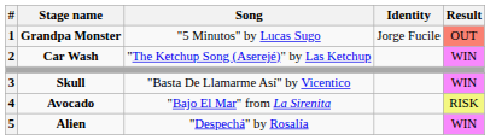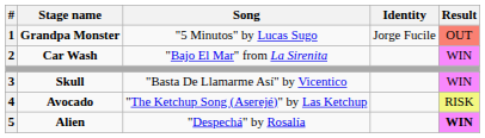Car Wash | Song: "The Ketchup Song (Aserejé)" by Las Ketchup -> "Bajo El Mar" from La Sirenita
Avocado | Song: "Bajo El Mar" from La Sirenita -> "The Ketchup Song (Aserejé)" by Las Ketchup
Alien | Result: normal -> bold
